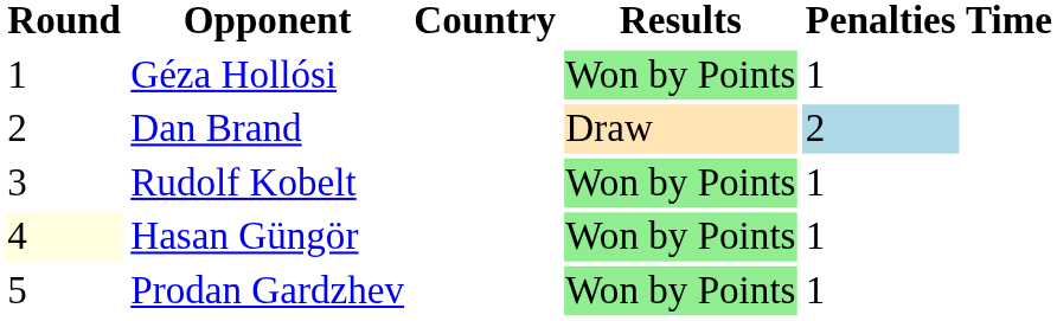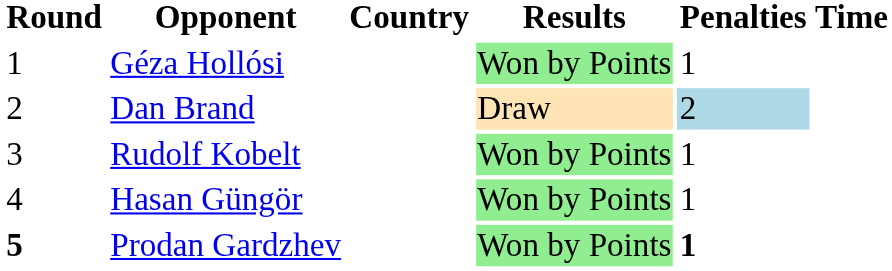Hasan Güngör | Round: lightyellow background -> no background
Prodan Gardzhev | Round: normal -> bold
Prodan Gardzhev | Penalties: normal -> bold
